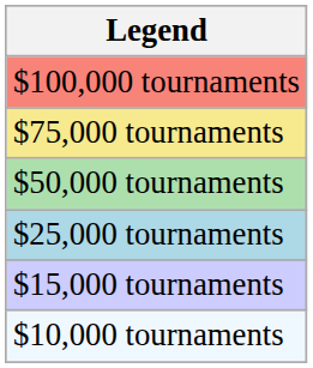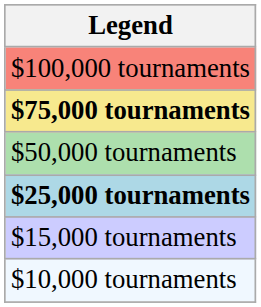row 3 | column 1: normal -> bold
row 5 | column 1: normal -> bold
